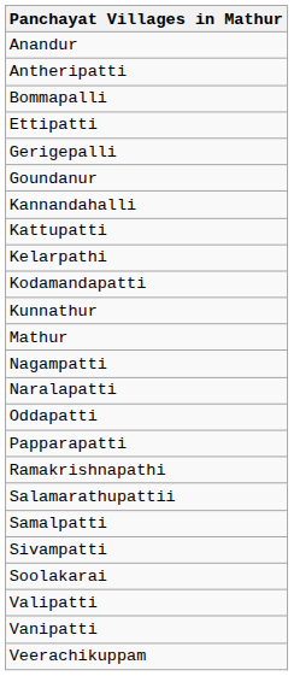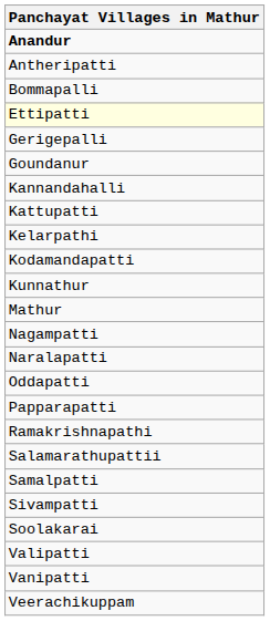row 2 | column 1: normal -> bold
row 5 | column 1: no background -> lightyellow background
